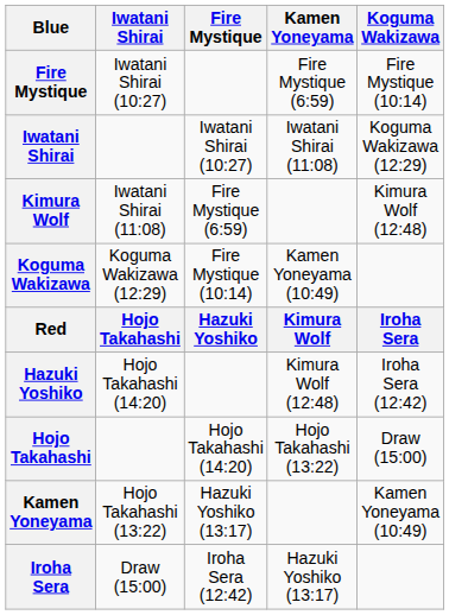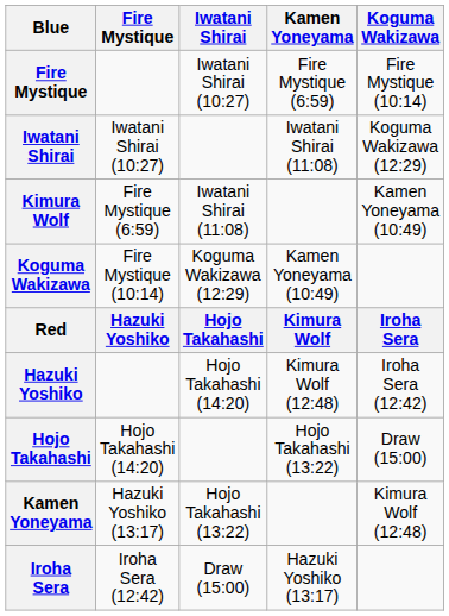columns swapped: Fire Mystique <-> Iwatani Shirai
row 4 | Koguma Wakizawa: Kimura Wolf (12:48) -> Kamen Yoneyama (10:49)
row 9 | Koguma Wakizawa: Kamen Yoneyama (10:49) -> Kimura Wolf (12:48)
